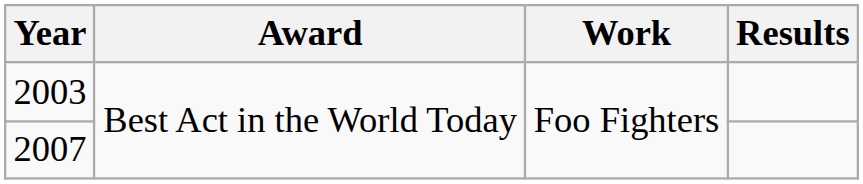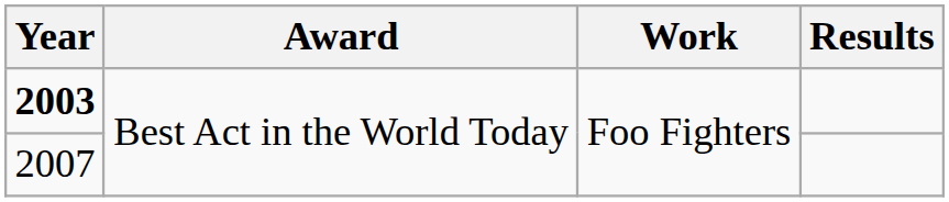2003 | Year: normal -> bold
